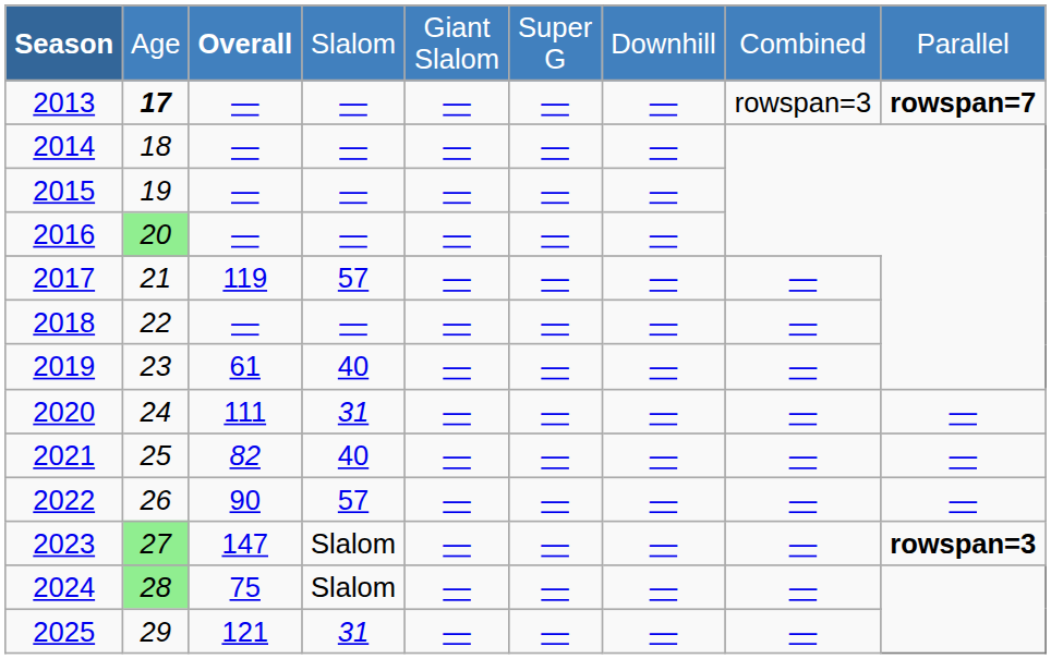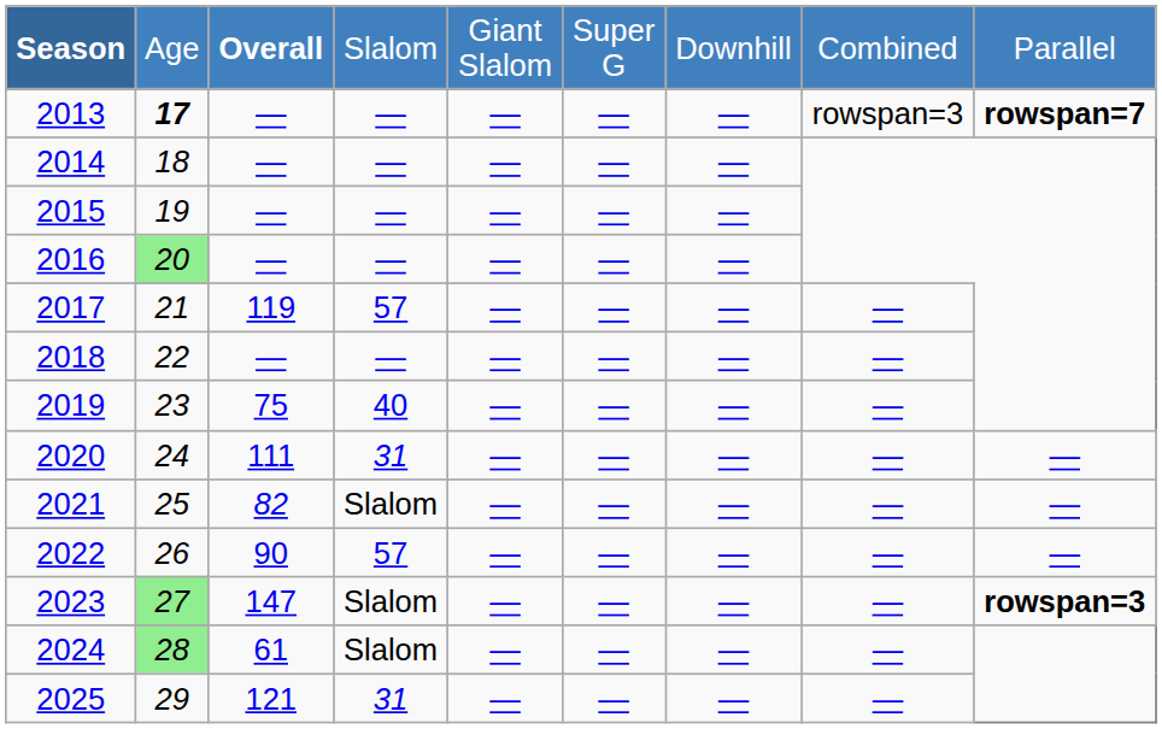2019 | column 3: 61 -> 75
2021 | column 4: 40 -> Slalom
2024 | column 3: 75 -> 61
